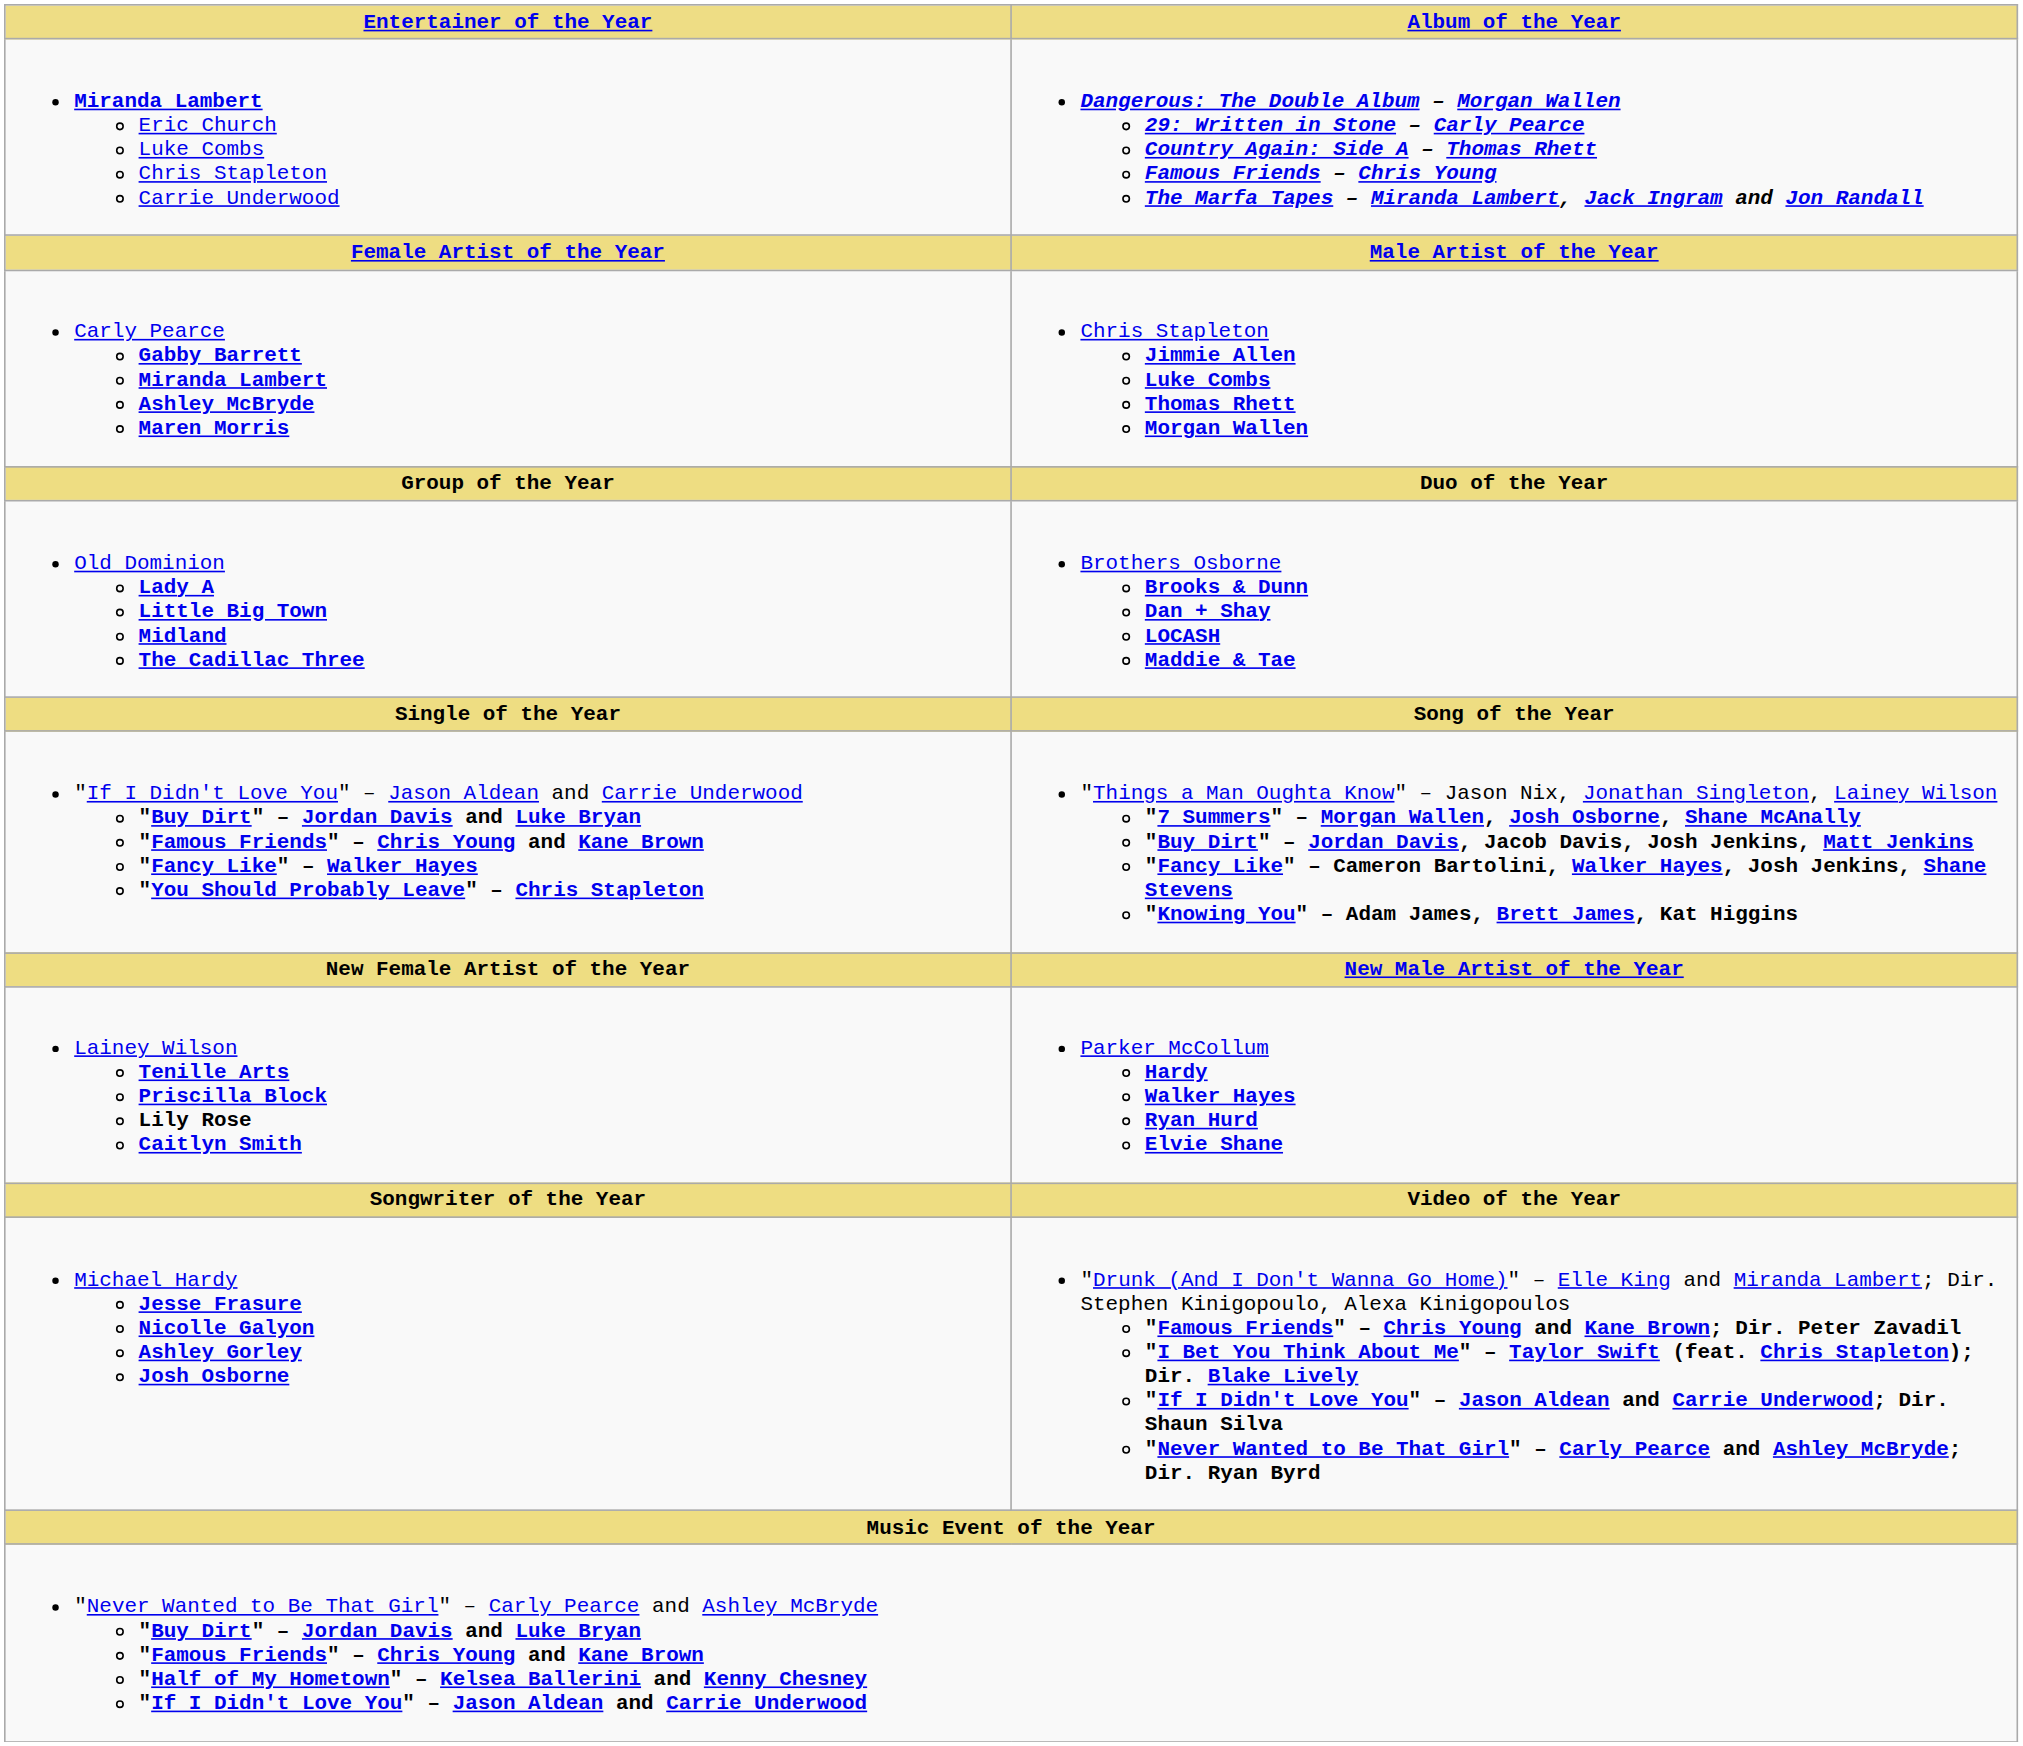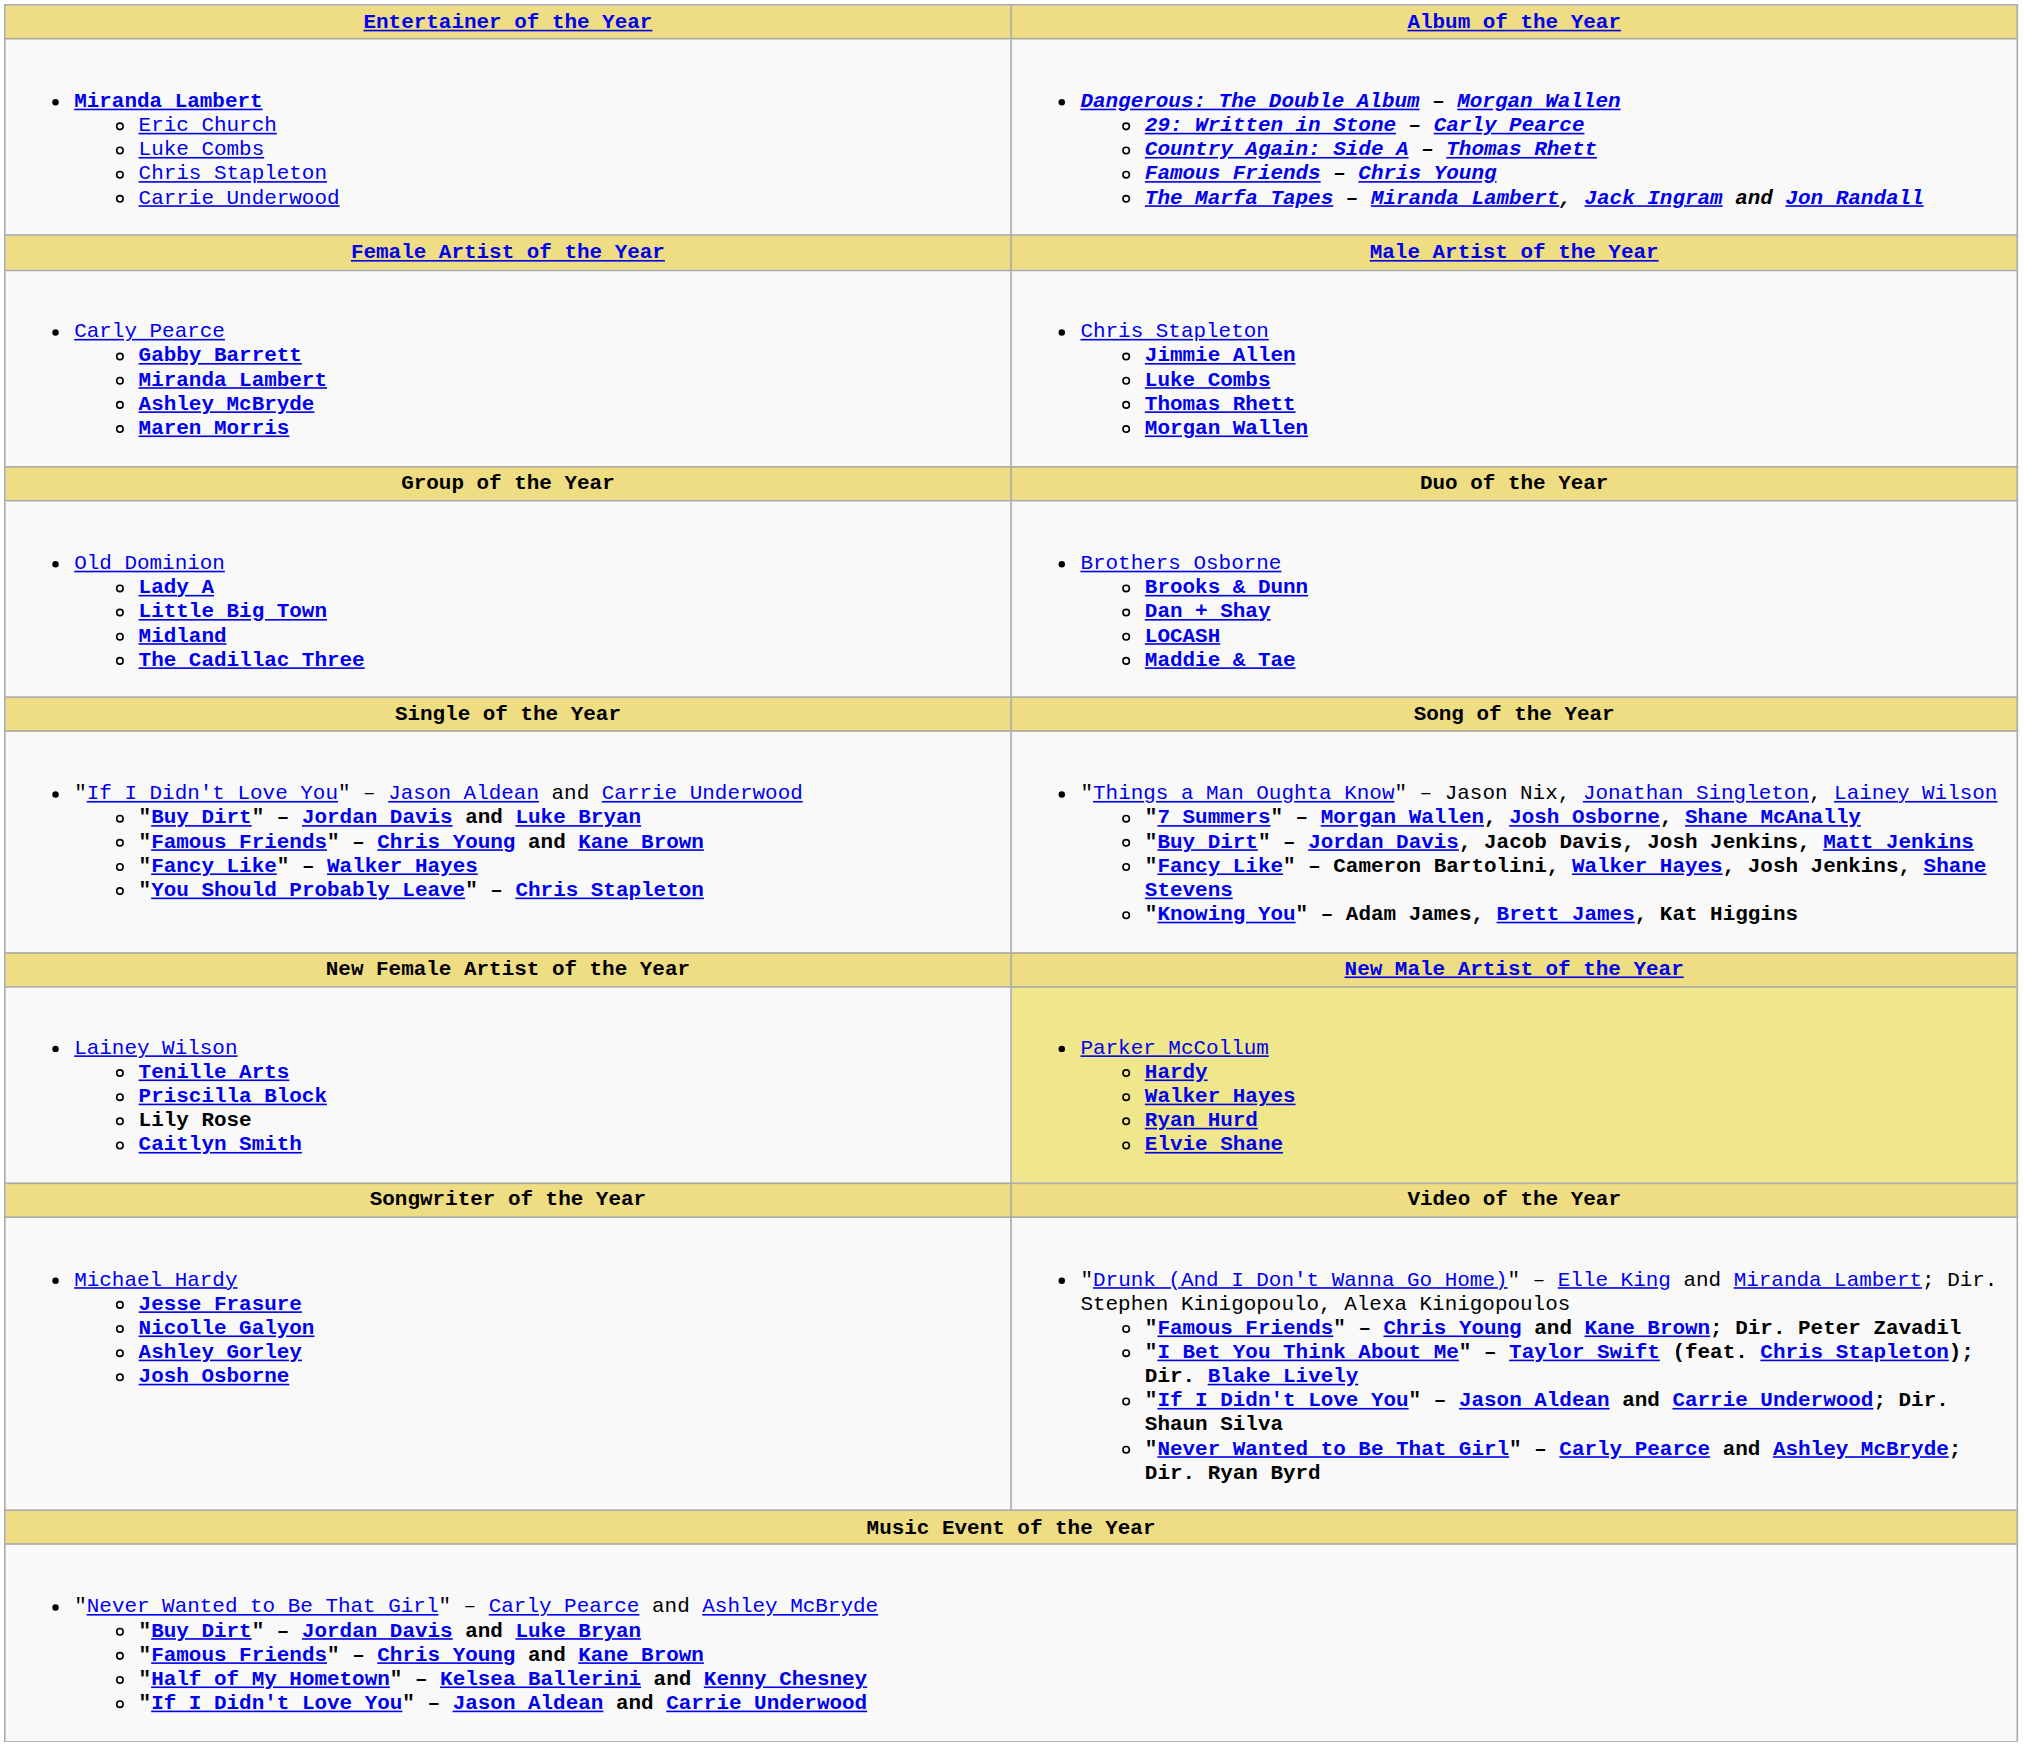row 10 | Album of the Year: no background -> khaki background
